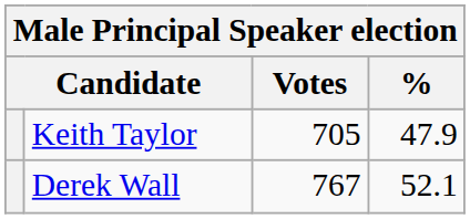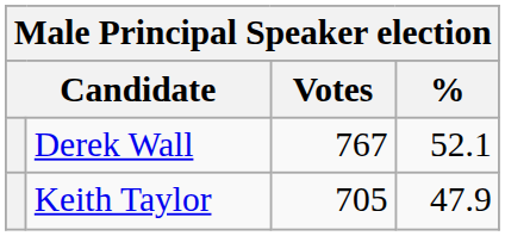rows swapped: Derek Wall <-> Keith Taylor
